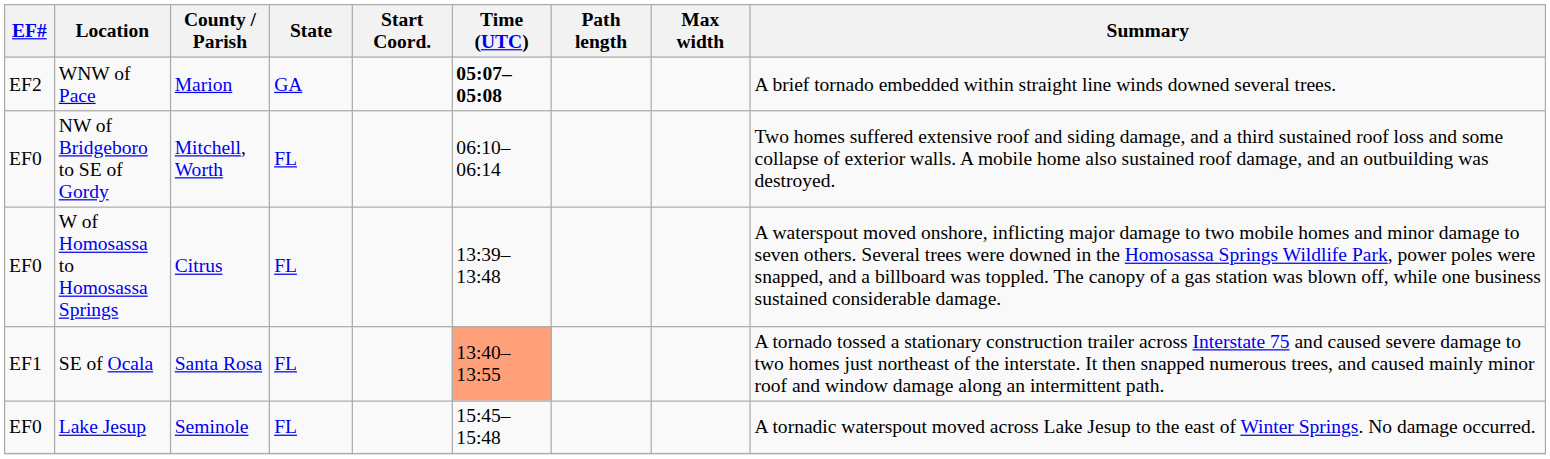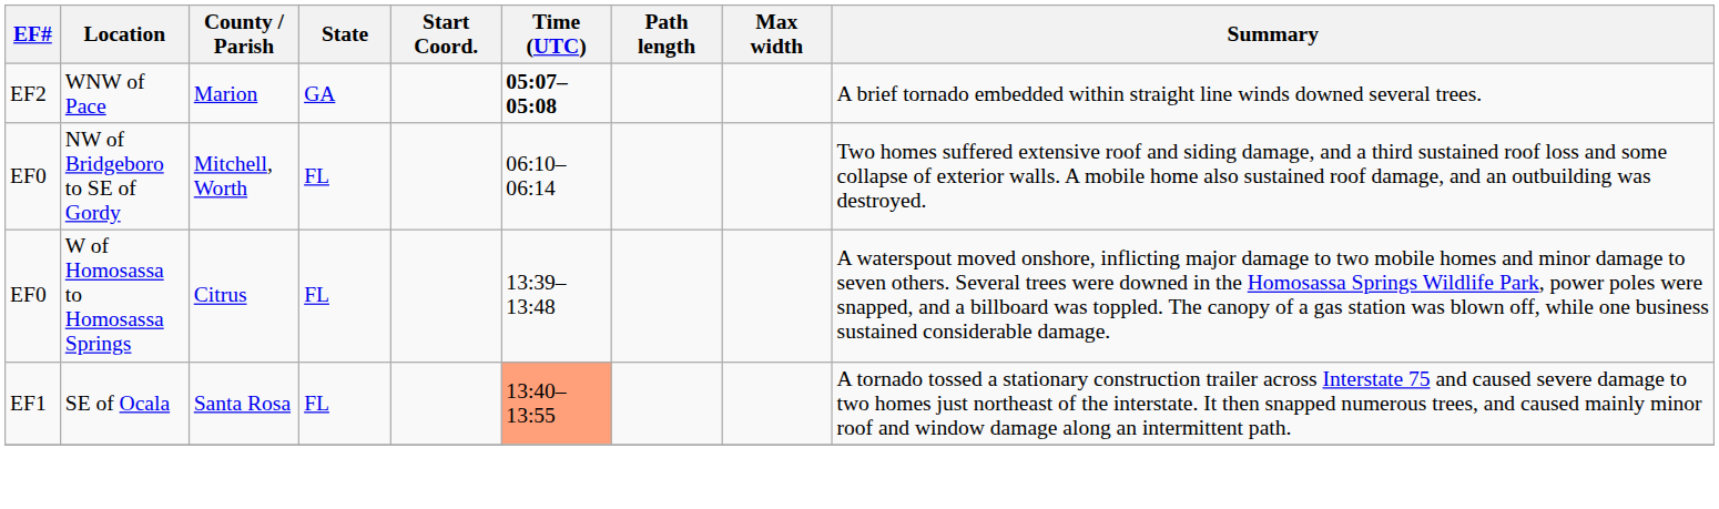- row: EF0 | Lake Jesup | Seminole | FL | 15:45–15:48 | A tornadic waterspout moved across Lake Jesup to the east of Winter Springs. No damage occurred.
